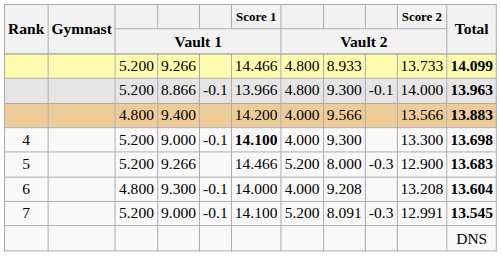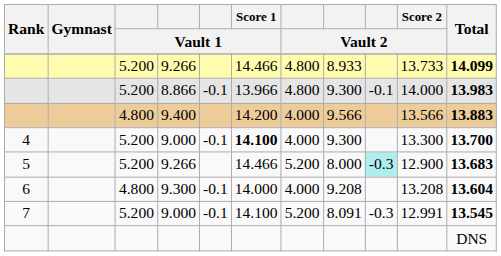8.866 | Total: 13.963 -> 13.983
4 / 9.000 | Total: 13.698 -> 13.700
5 / 9.266 | column 9: no background -> paleturquoise background
